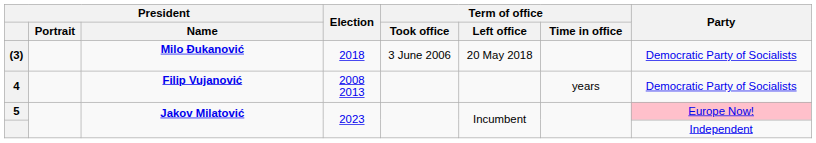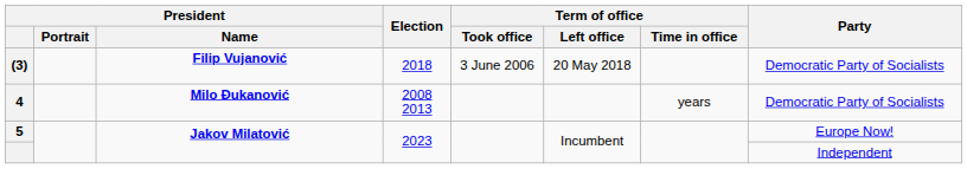(3) | President / Name: Milo Đukanović -> Filip Vujanović
4 | President / Name: Filip Vujanović -> Milo Đukanović
5 | Party: pink background -> no background
